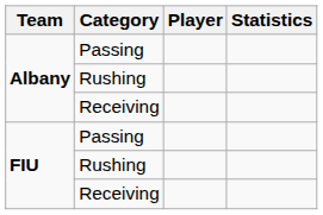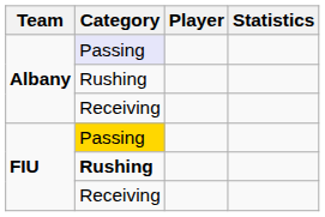Albany / Passing | Category: no background -> lavender background
FIU / Passing | Category: no background -> gold background
FIU / Rushing | Category: normal -> bold
